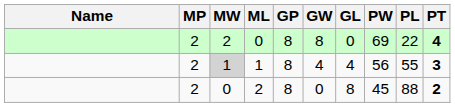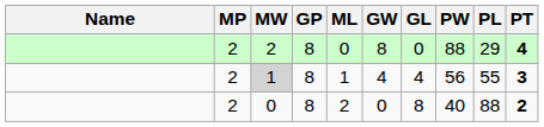columns swapped: ML <-> GP
row 2 | PW: 69 -> 88
row 2 | PL: 22 -> 29
row 4 | PW: 45 -> 40
